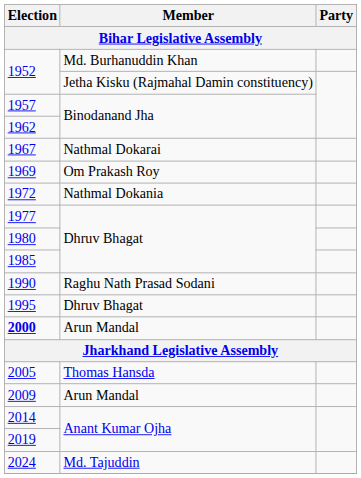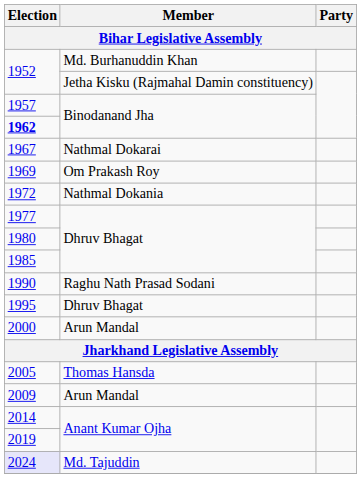1962 | Election: normal -> bold
2000 | Election: bold -> normal
2024 | Election: no background -> lavender background
